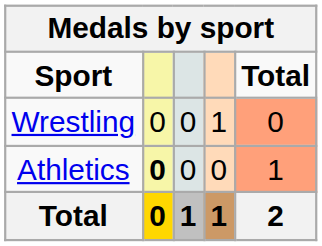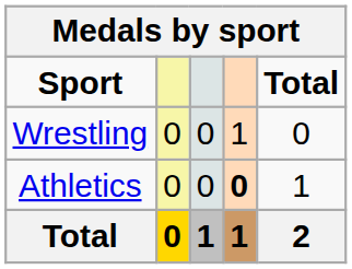Wrestling | Total: lightsalmon background -> no background
Athletics | column 2: bold -> normal
Athletics | column 4: normal -> bold
Athletics | Total: lightsalmon background -> no background
